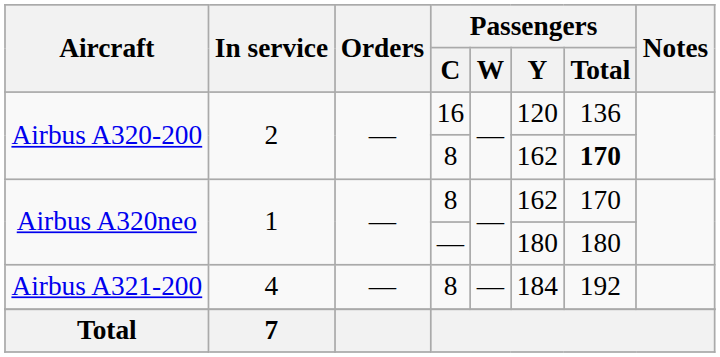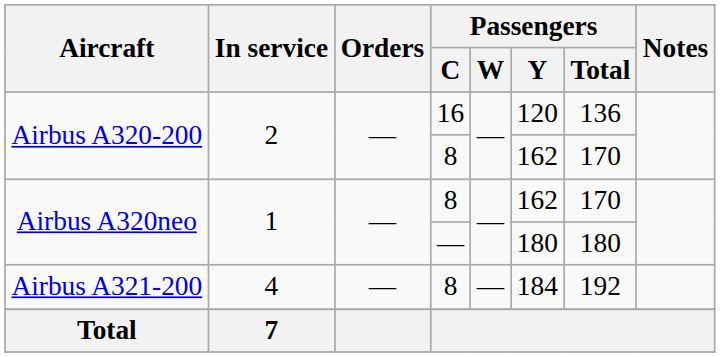Airbus A320-200 / 8 | Passengers / Total: bold -> normal
